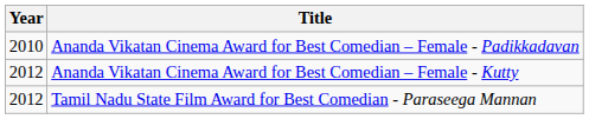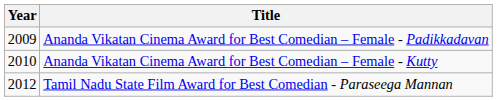row 2 | Year: 2010 -> 2009
row 3 | Year: 2012 -> 2010
